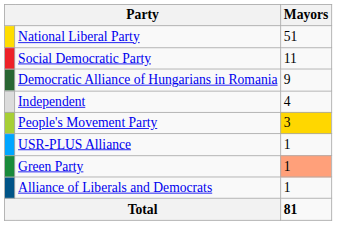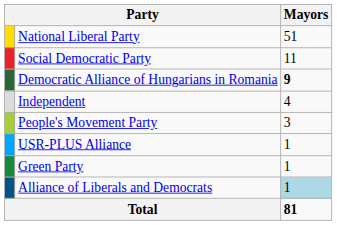Democratic Alliance of Hungarians in Romania | Mayors: normal -> bold
People's Movement Party | Mayors: gold background -> no background
Green Party | Mayors: lightsalmon background -> no background
Alliance of Liberals and Democrats | Mayors: no background -> lightblue background
